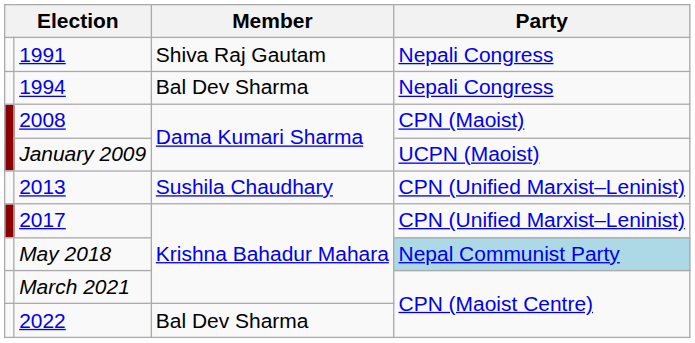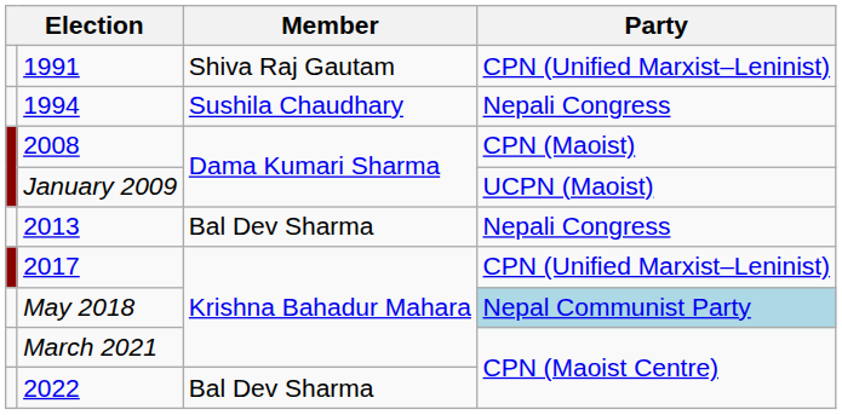1991 | Party: Nepali Congress -> CPN (Unified Marxist–Leninist)
1994 | Member: Bal Dev Sharma -> Sushila Chaudhary
2013 | Member: Sushila Chaudhary -> Bal Dev Sharma
2013 | Party: CPN (Unified Marxist–Leninist) -> Nepali Congress
